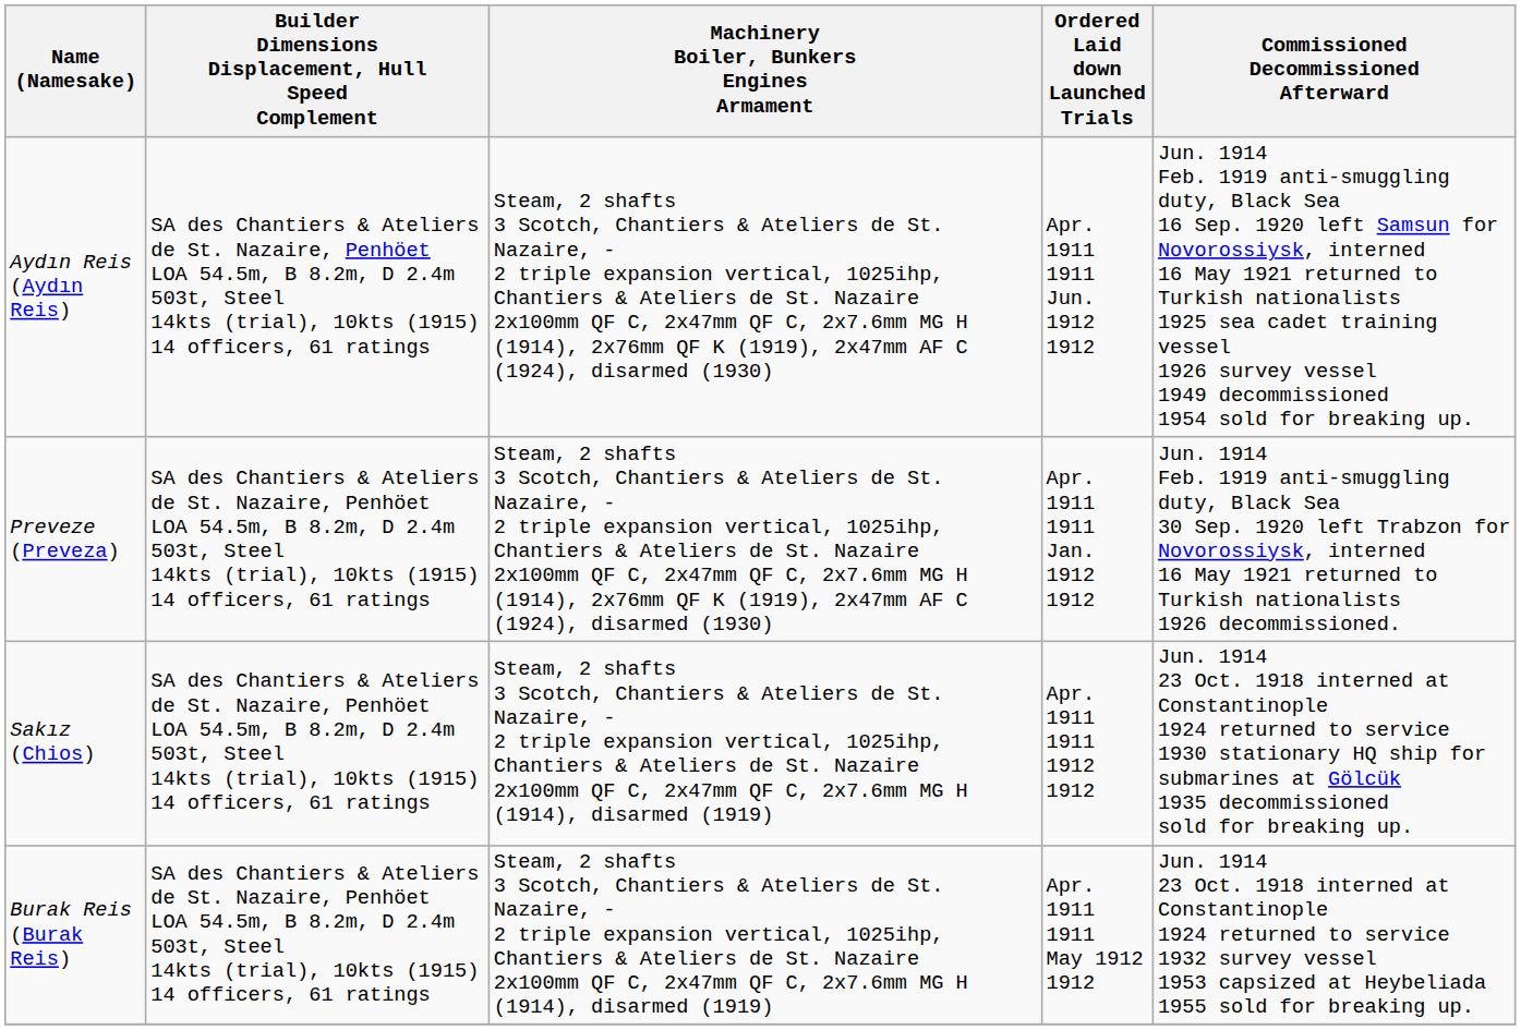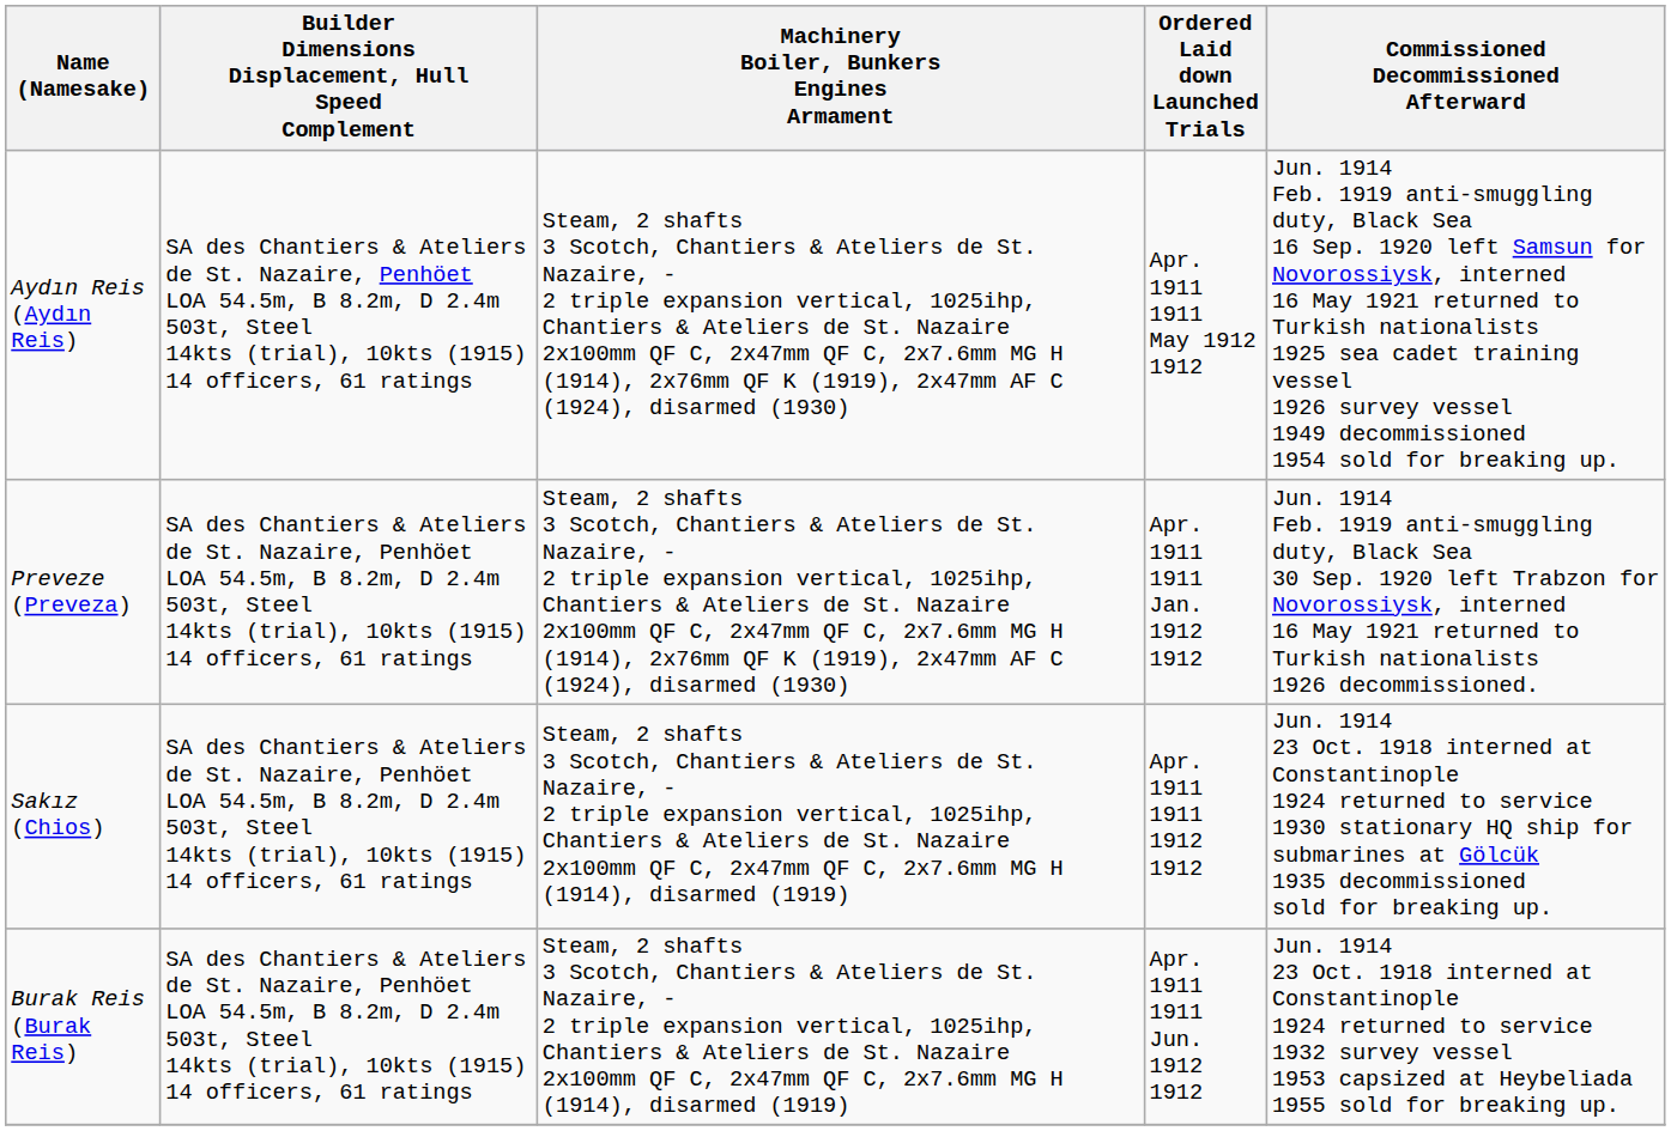Aydın Reis (Aydın Reis) | Ordered Laid down Launched Trials: Apr. 1911 1911 Jun. 1912 1912 -> Apr. 1911 1911 May 1912 1912
Burak Reis (Burak Reis) | Ordered Laid down Launched Trials: Apr. 1911 1911 May 1912 1912 -> Apr. 1911 1911 Jun. 1912 1912
